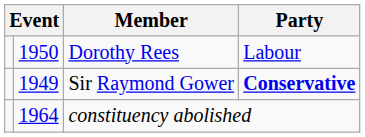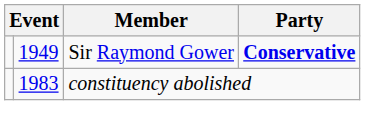- row: 1950 | Dorothy Rees | Labour
constituency abolished | column 2: 1964 -> 1983
